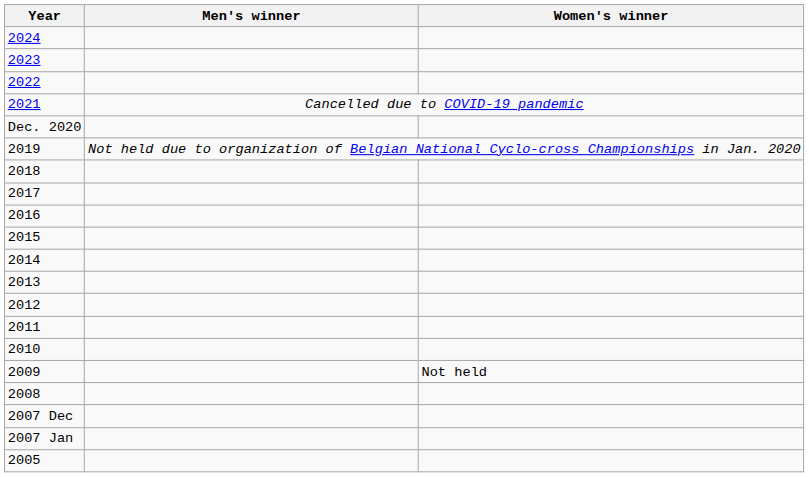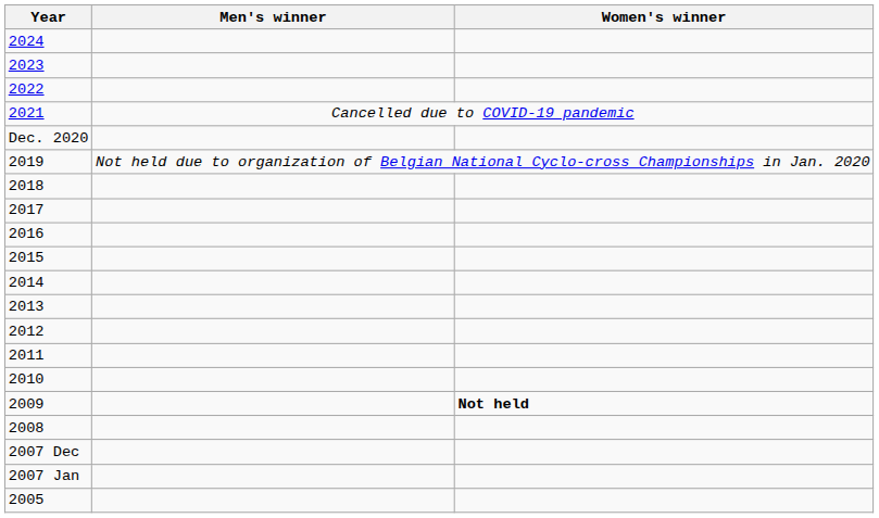2009 | Women's winner: normal -> bold
